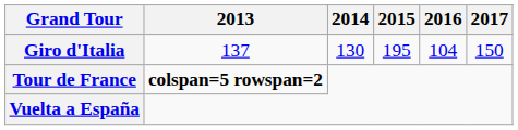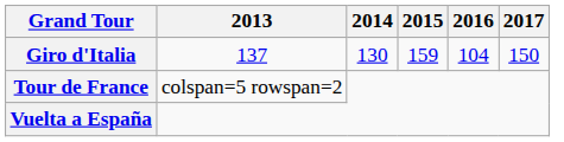Giro d'Italia | 2015: 195 -> 159
Tour de France | 2013: bold -> normal
